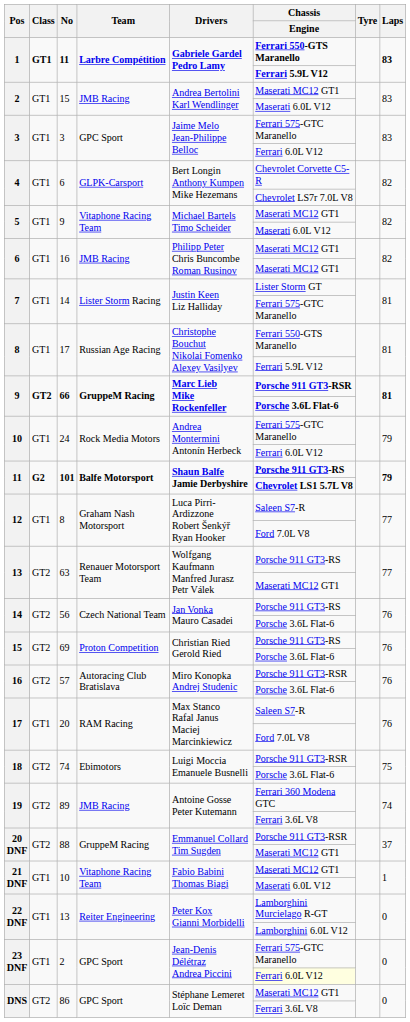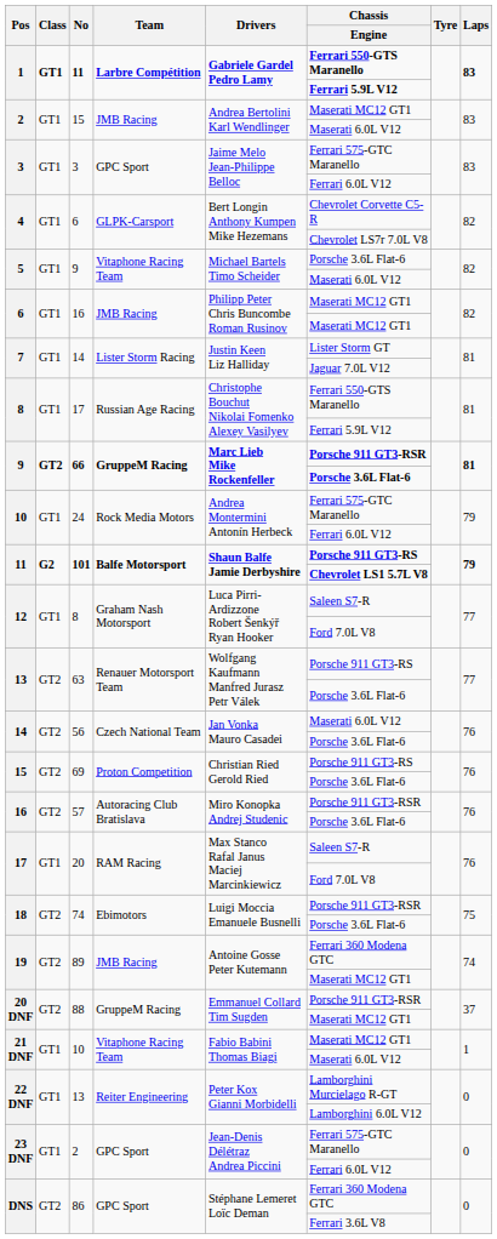row 11 | Chassis / Engine: Maserati MC12 GT1 -> Porsche 3.6L Flat-6
row 16 | Chassis / Engine: Ferrari 575-GTC Maranello -> Jaguar 7.0L V12
row 28 | Chassis / Engine: Maserati MC12 GT1 -> Porsche 3.6L Flat-6
row 29 | Chassis / Engine: Porsche 911 GT3-RS -> Maserati 6.0L V12
row 40 | Chassis / Engine: Ferrari 3.6L V8 -> Maserati MC12 GT1
row 48 | Chassis / Engine: lightyellow background -> no background
row 49 | Chassis / Engine: Maserati MC12 GT1 -> Ferrari 360 Modena GTC
